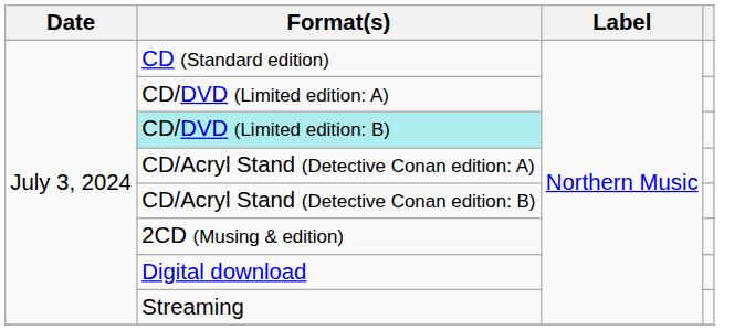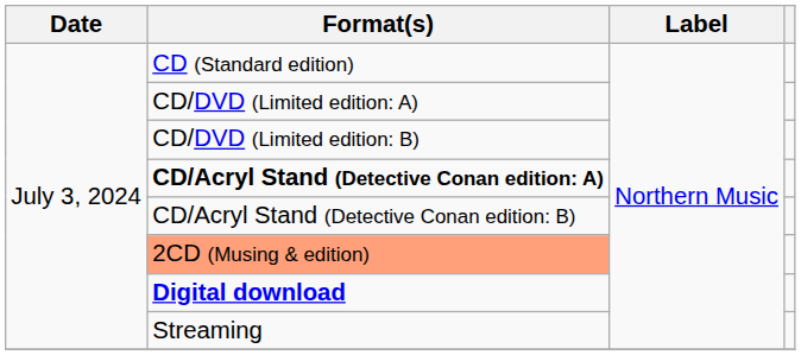CD/DVD (Limited edition: B) | Format(s): paleturquoise background -> no background
CD/Acryl Stand (Detective Conan edition: A) | Format(s): normal -> bold
2CD (Musing & edition) | Format(s): no background -> lightsalmon background
Digital download | Format(s): normal -> bold
